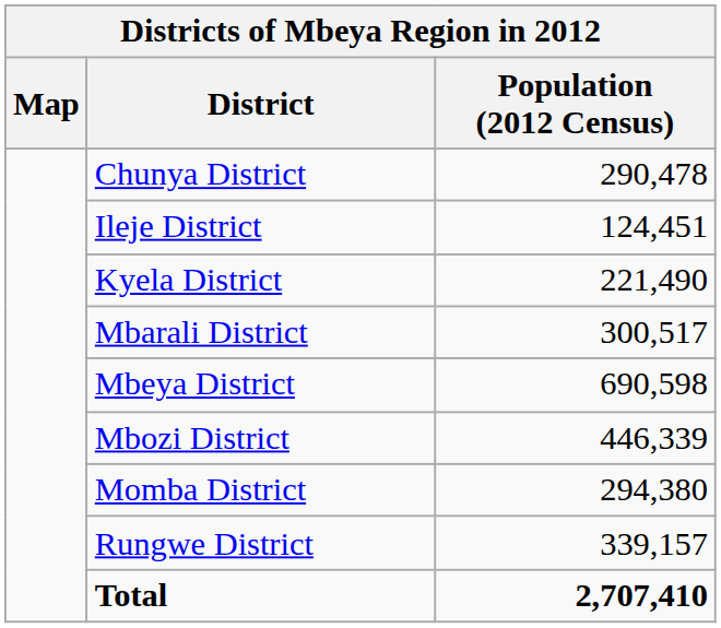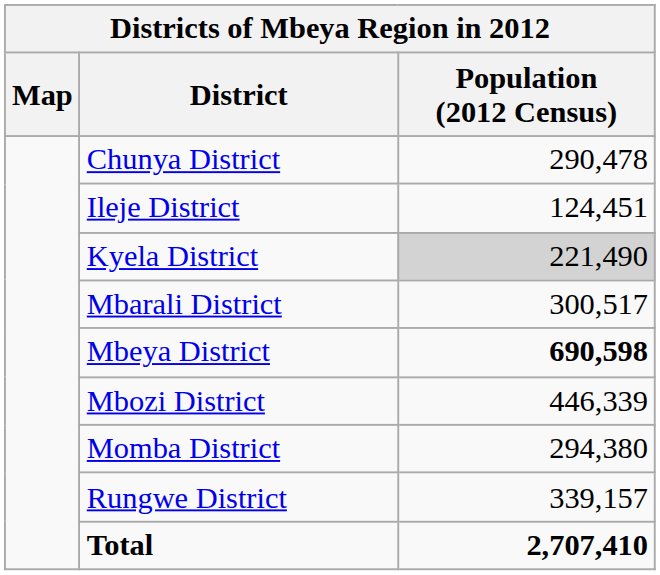Kyela District | Population (2012 Census): no background -> lightgrey background
Mbeya District | Population (2012 Census): normal -> bold
